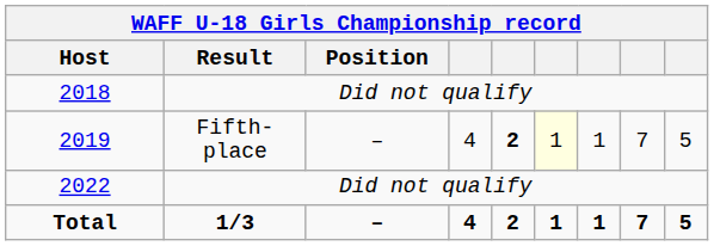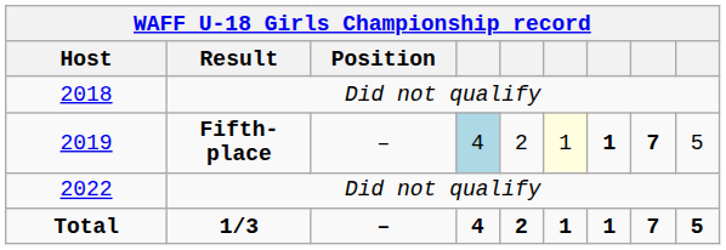2019 | Result: normal -> bold
2019 | column 4: no background -> lightblue background
2019 | column 5: bold -> normal
2019 | column 7: normal -> bold
2019 | column 8: normal -> bold
